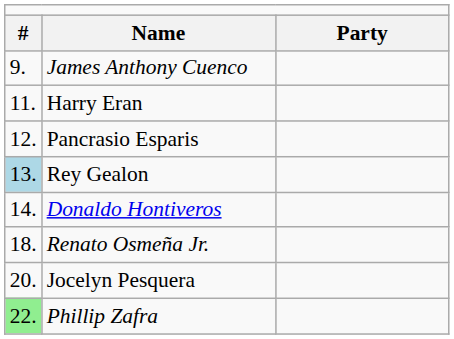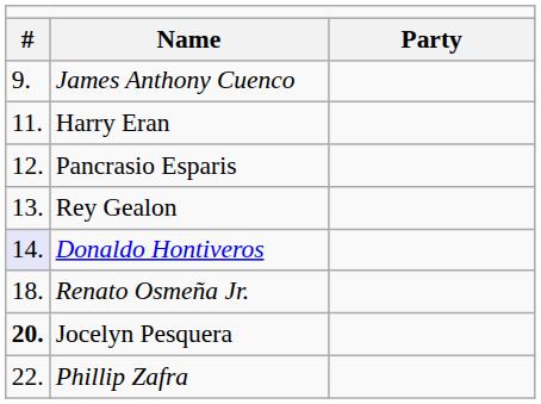Rey Gealon | column 1: lightblue background -> no background
Donaldo Hontiveros | column 1: no background -> lavender background
Jocelyn Pesquera | column 1: normal -> bold
Phillip Zafra | column 1: lightgreen background -> no background
